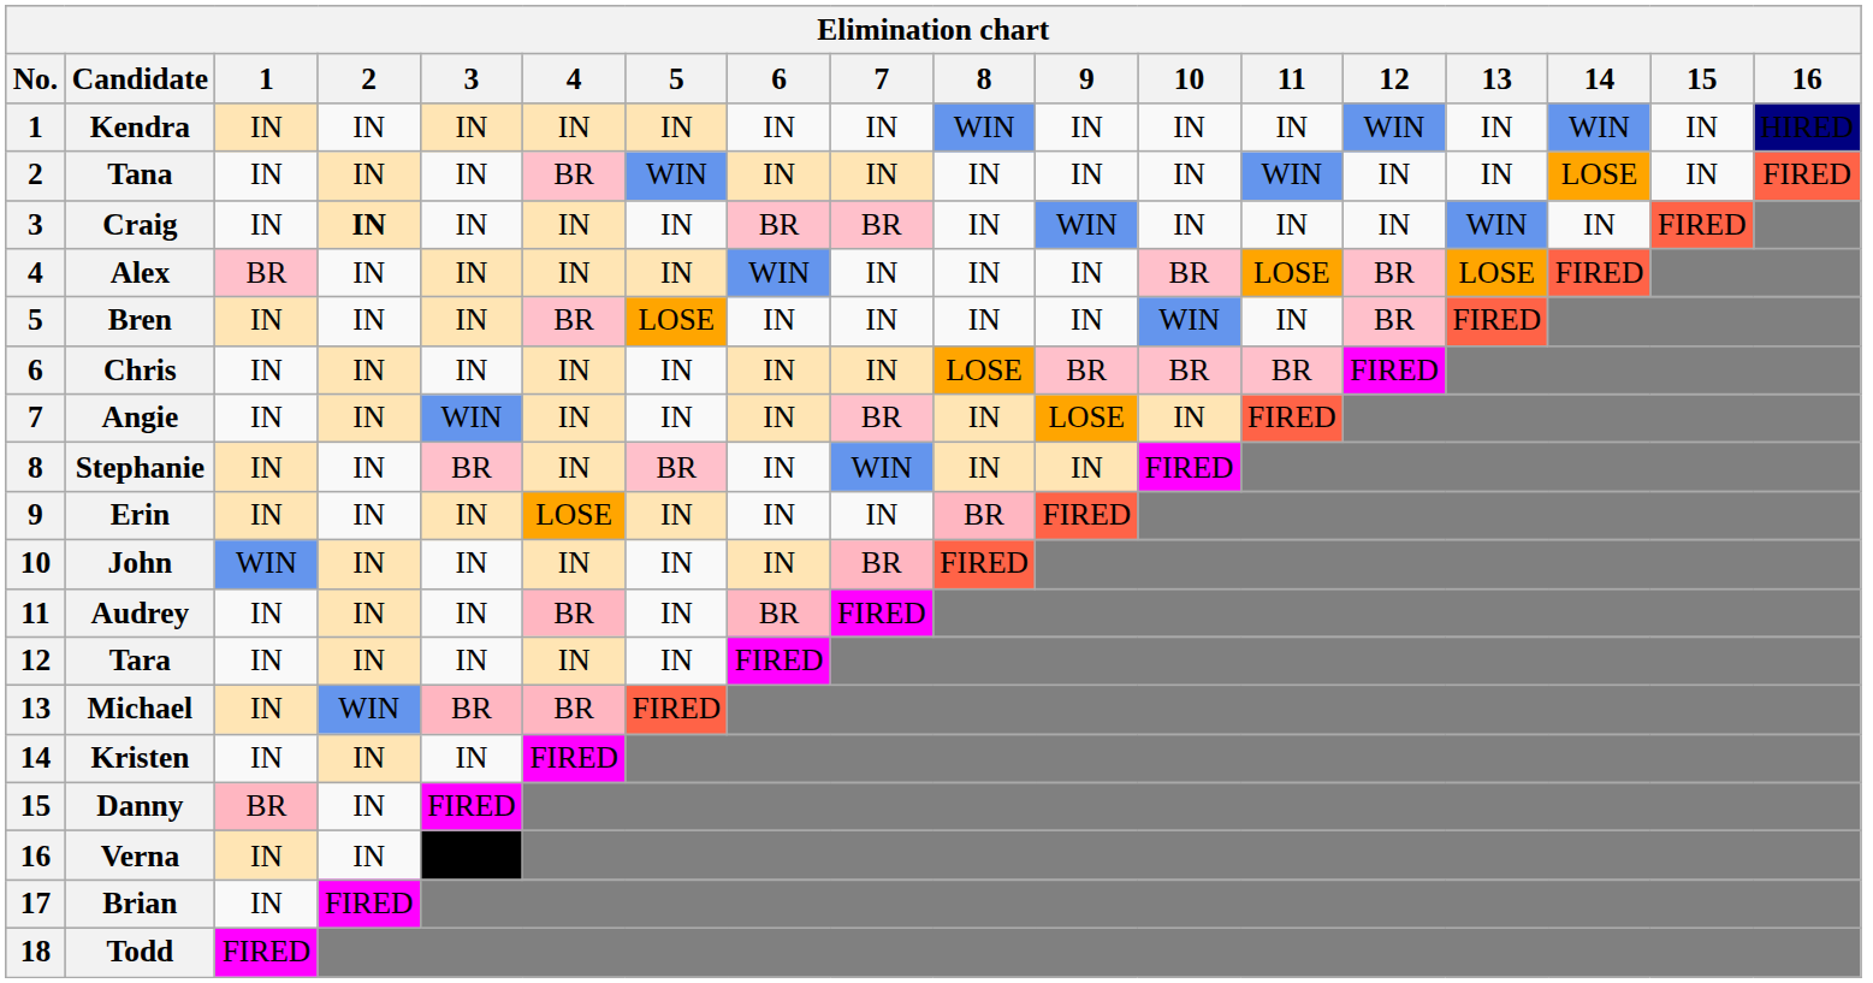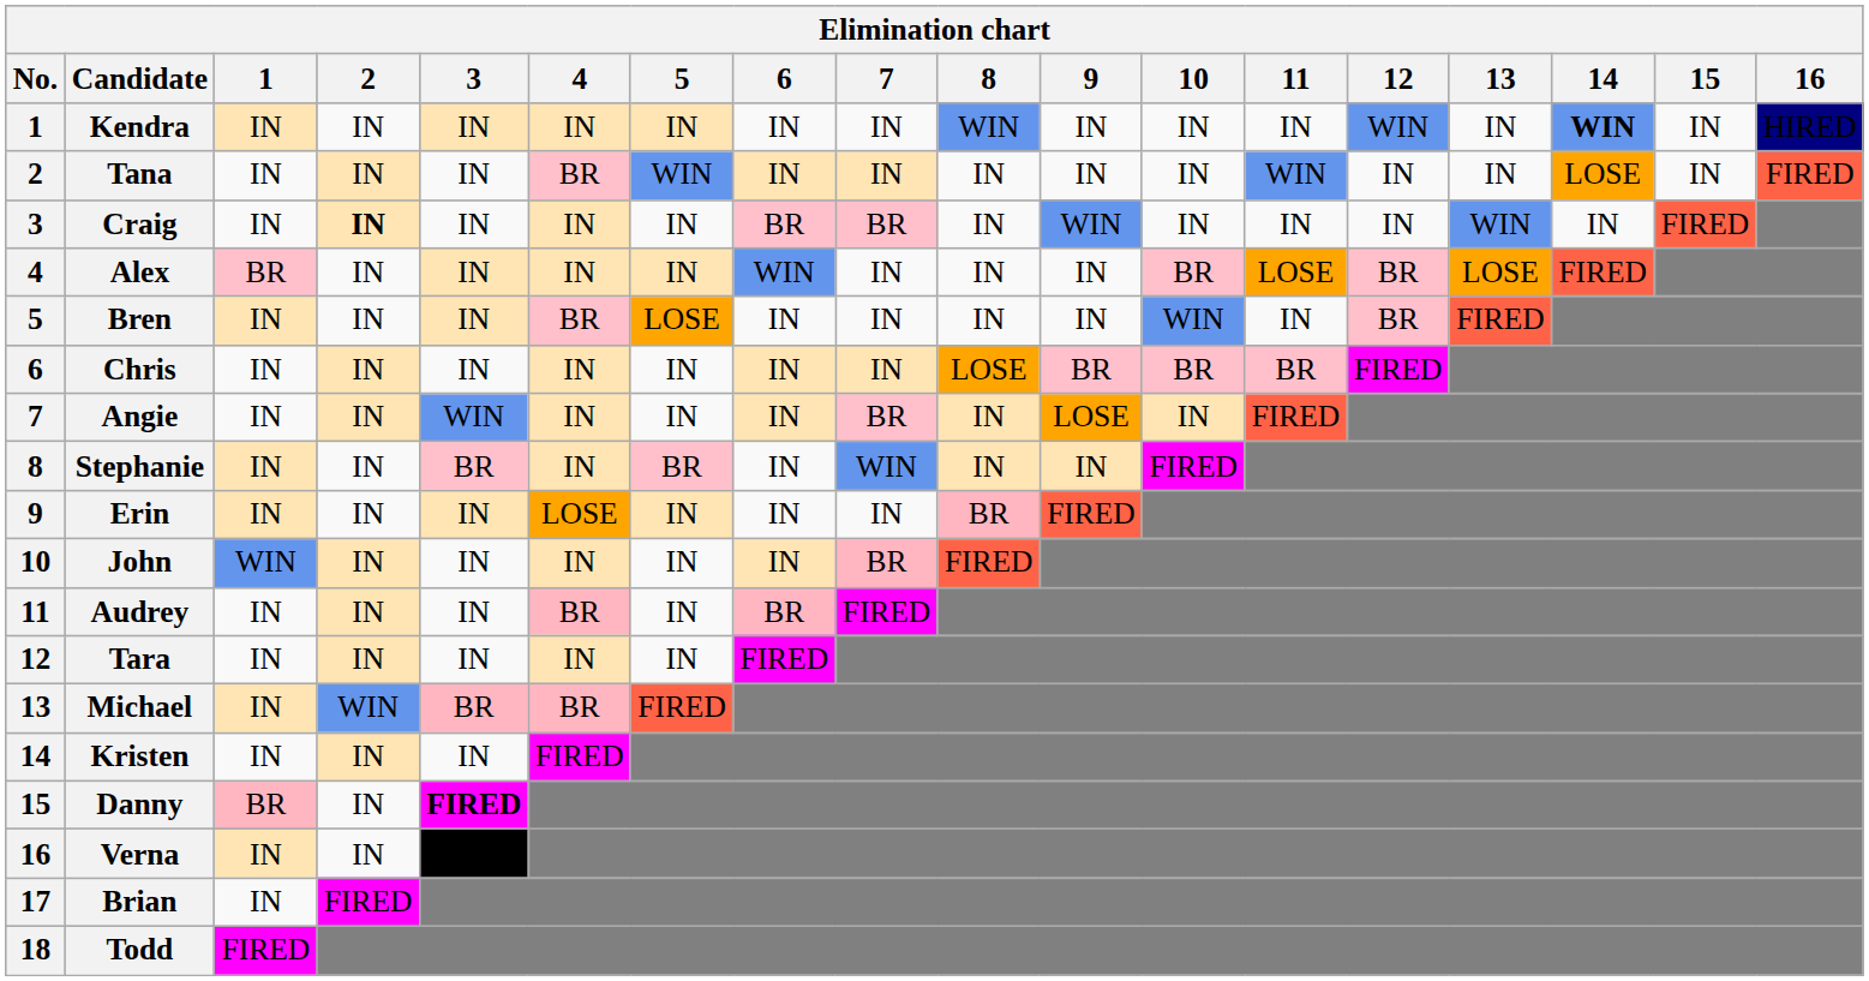Kendra | 14: normal -> bold
Danny | 3: normal -> bold
